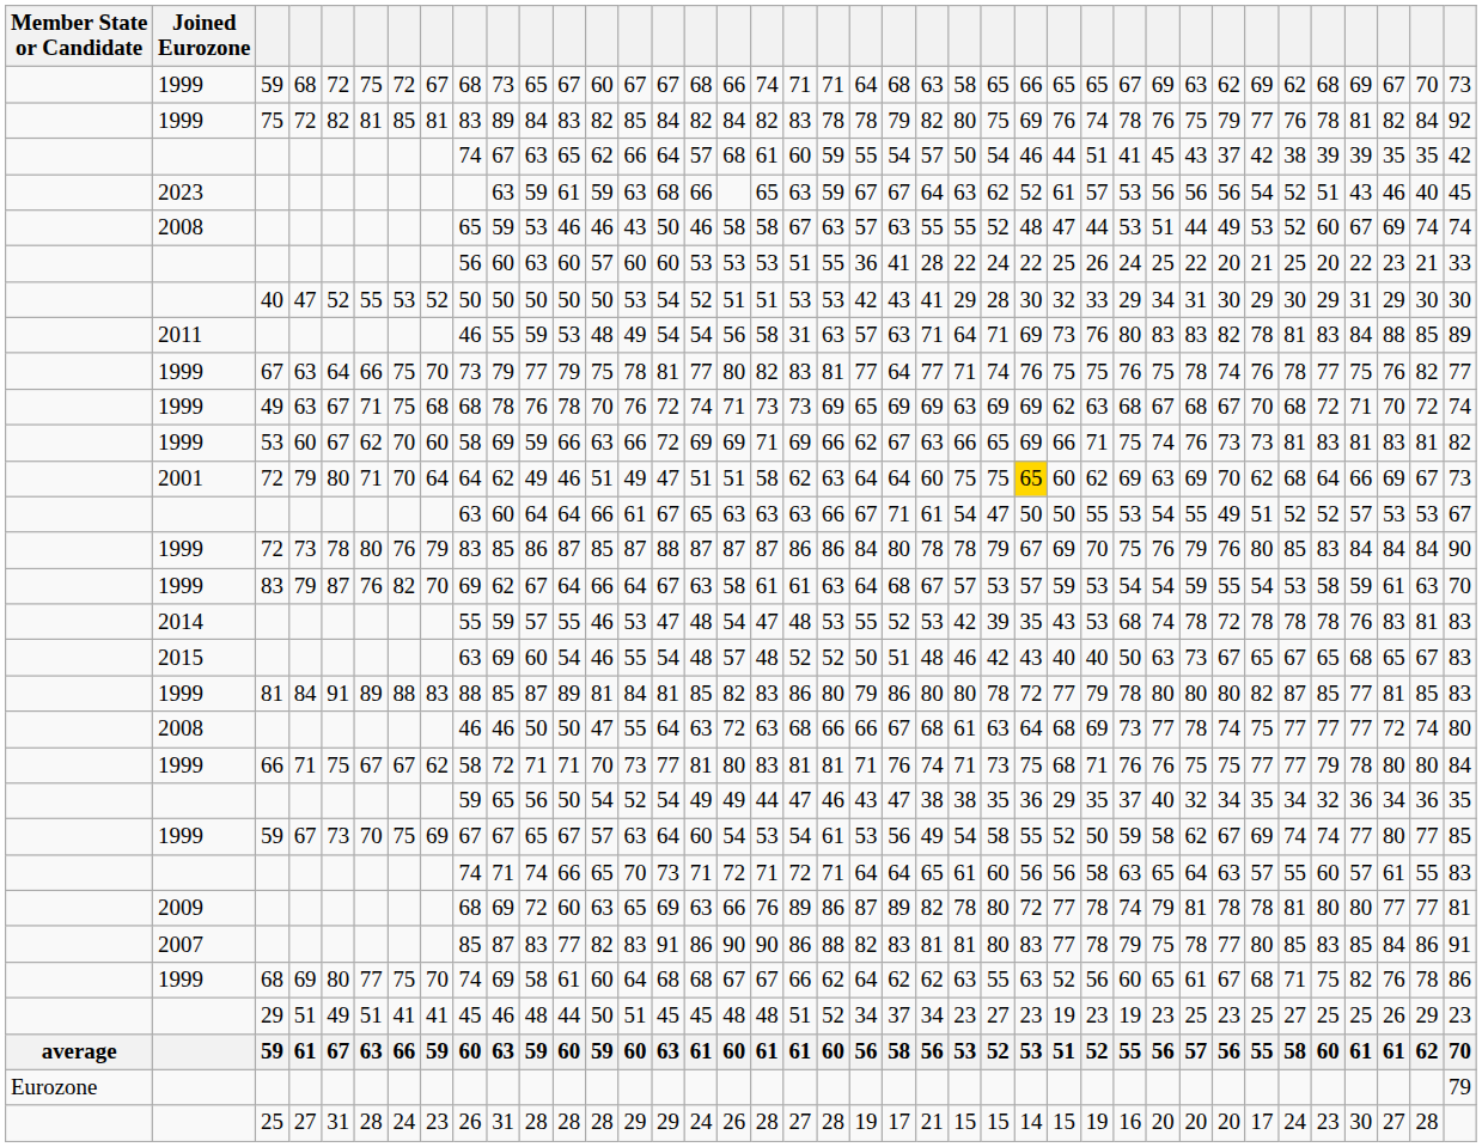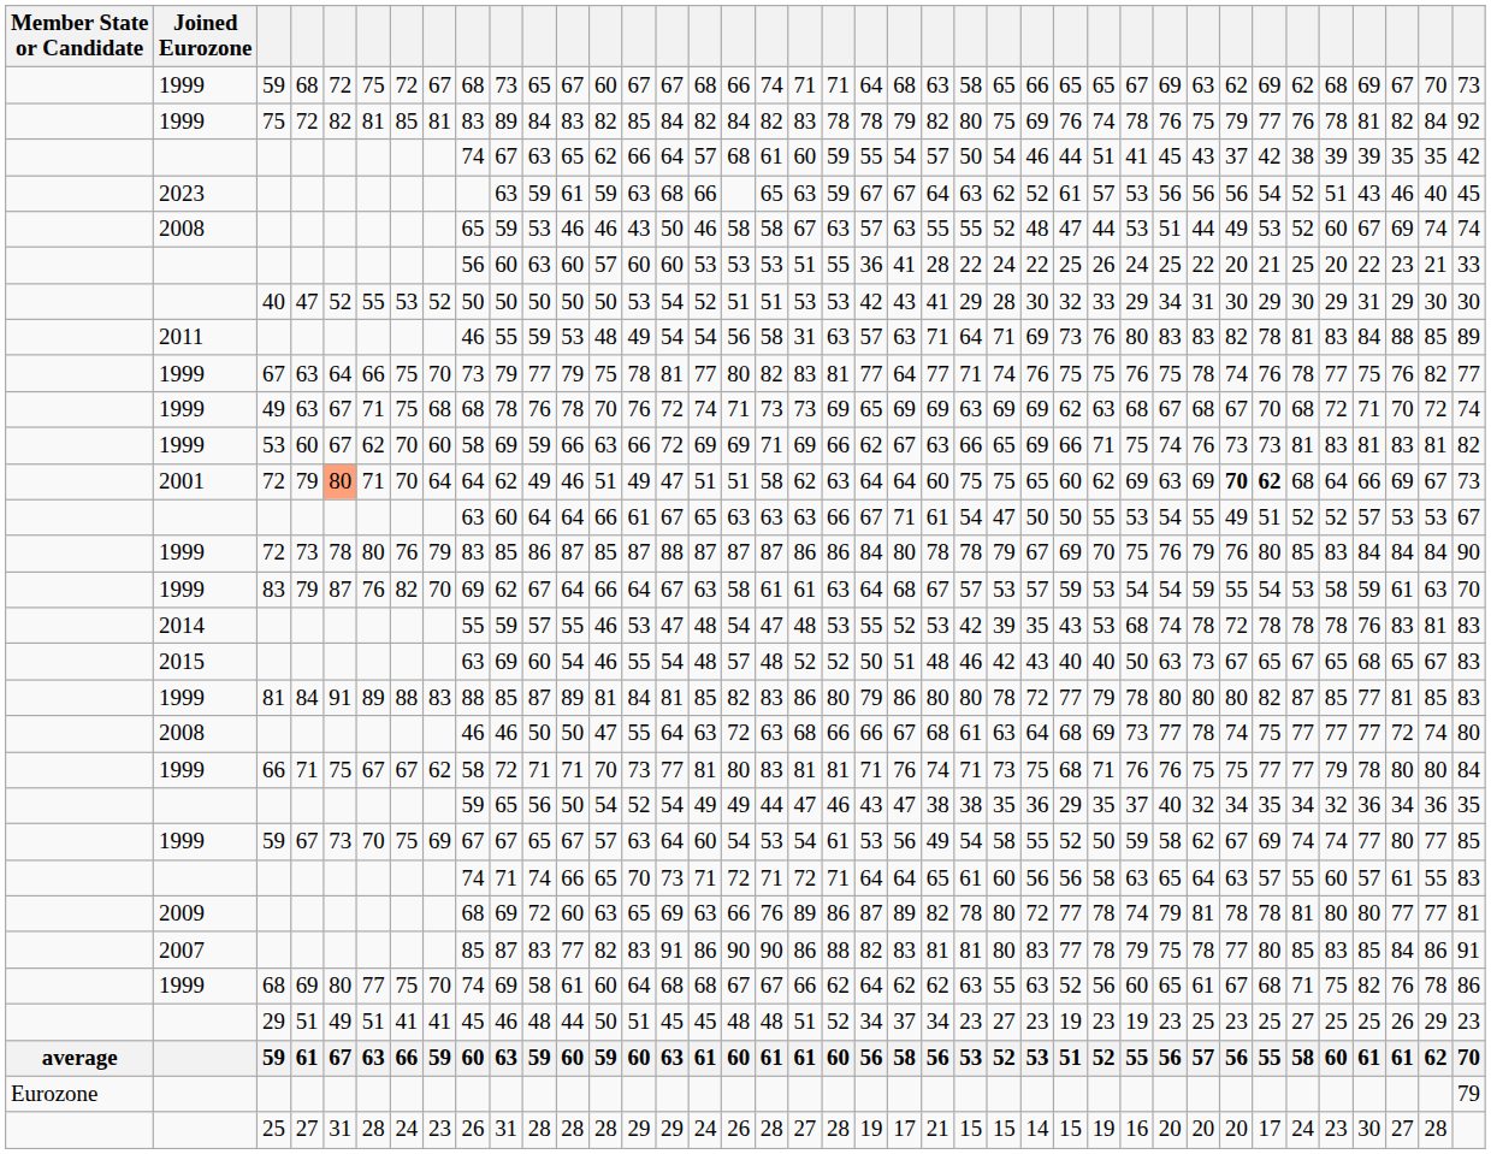2001 / 72 | column 5: no background -> lightsalmon background
2001 / 72 | column 26: gold background -> no background
2001 / 72 | column 32: normal -> bold
2001 / 72 | column 33: normal -> bold
